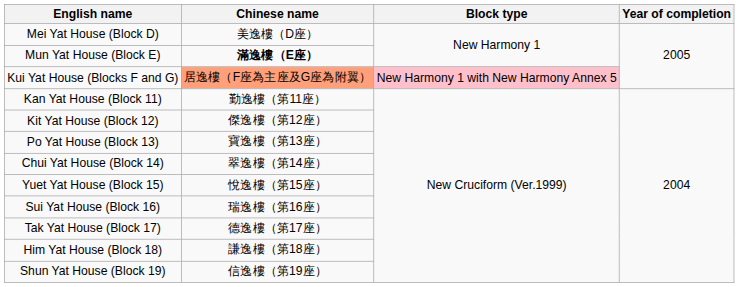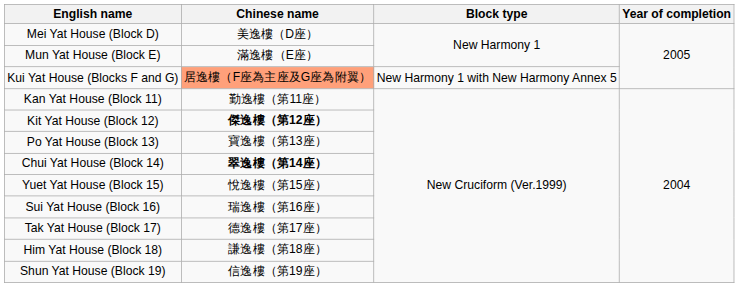Mun Yat House (Block E) | Chinese name: bold -> normal
Kui Yat House (Blocks F and G) | Block type: pink background -> no background
Kit Yat House (Block 12) | Chinese name: normal -> bold
Chui Yat House (Block 14) | Chinese name: normal -> bold
